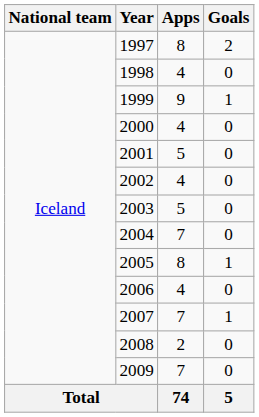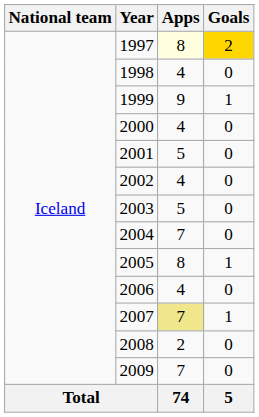1997 | Apps: no background -> lightyellow background
1997 | Goals: no background -> gold background
2007 | Apps: no background -> khaki background
